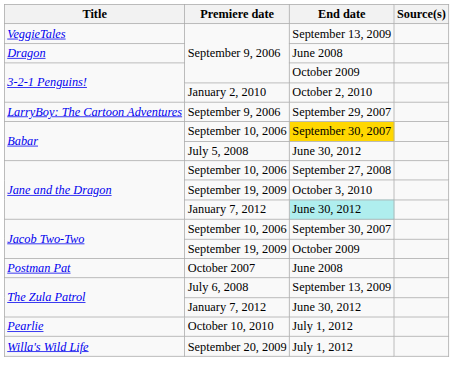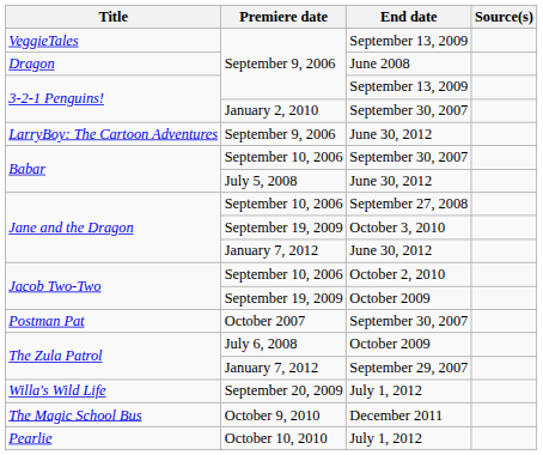3-2-1 Penguins! / September 9, 2006 | End date: October 2009 -> September 13, 2009
3-2-1 Penguins! / January 2, 2010 | End date: October 2, 2010 -> September 30, 2007
LarryBoy: The Cartoon Adventures | End date: September 29, 2007 -> June 30, 2012
Babar / September 10, 2006 | End date: gold background -> no background
Jane and the Dragon / January 7, 2012 | End date: paleturquoise background -> no background
Jacob Two-Two / September 10, 2006 | End date: September 30, 2007 -> October 2, 2010
Postman Pat | End date: June 2008 -> September 30, 2007
The Zula Patrol / July 6, 2008 | End date: September 13, 2009 -> October 2009
The Zula Patrol / January 7, 2012 | End date: June 30, 2012 -> September 29, 2007
rows swapped: Willa's Wild Life <-> Pearlie
+ row: The Magic School Bus | October 9, 2010 | December 2011
